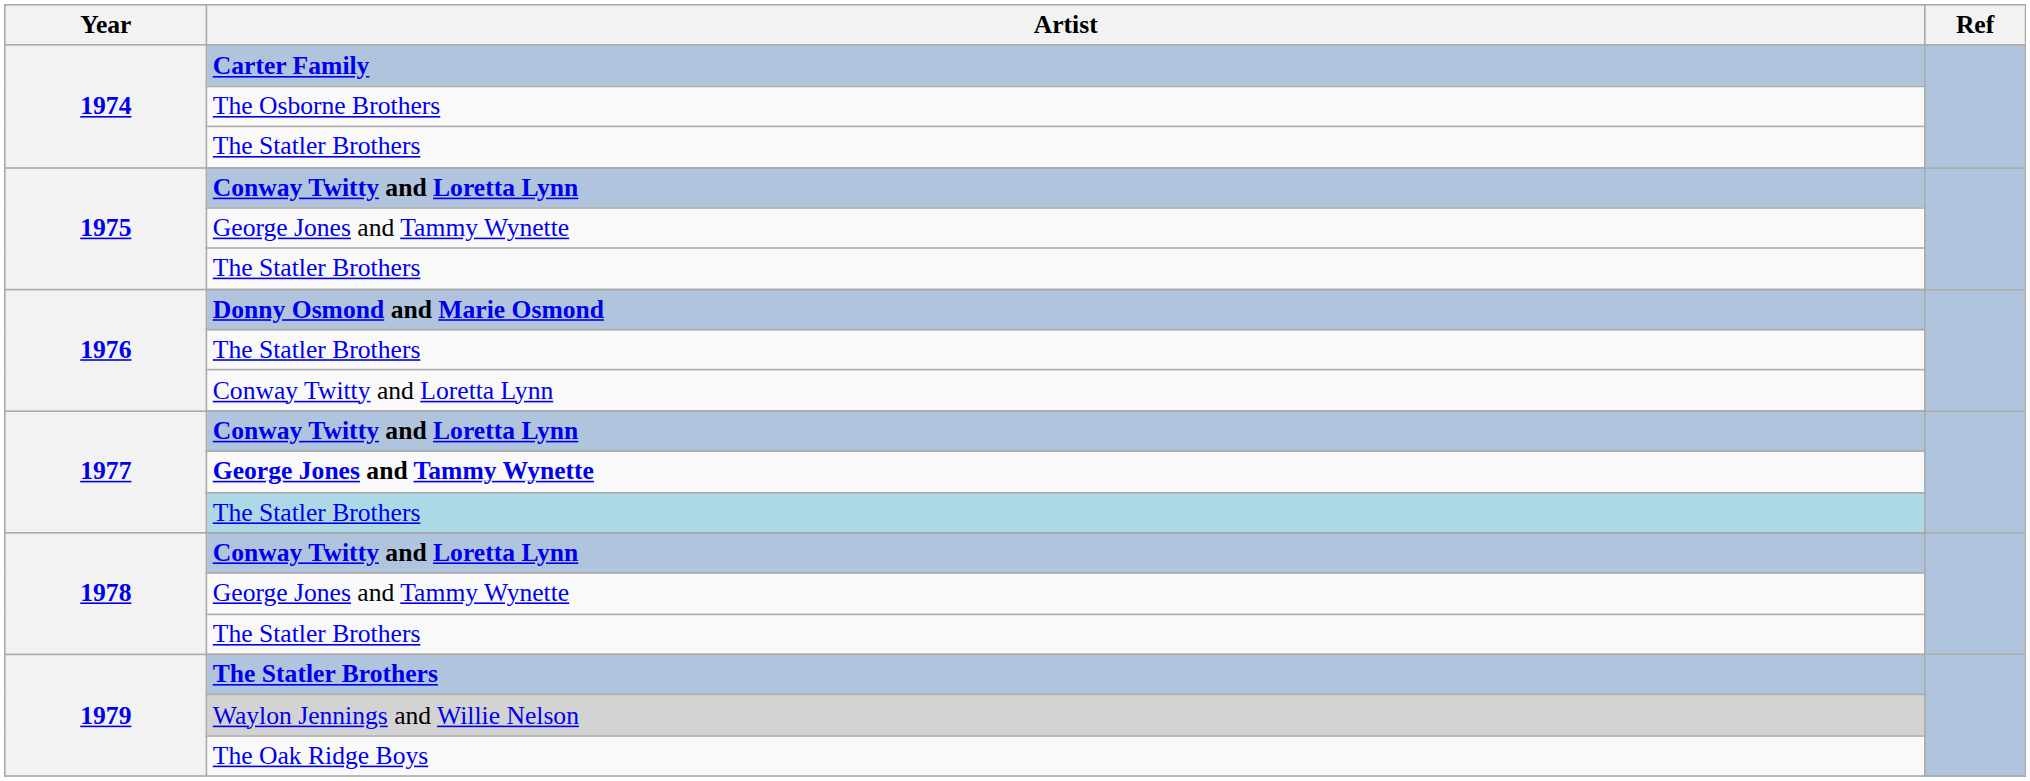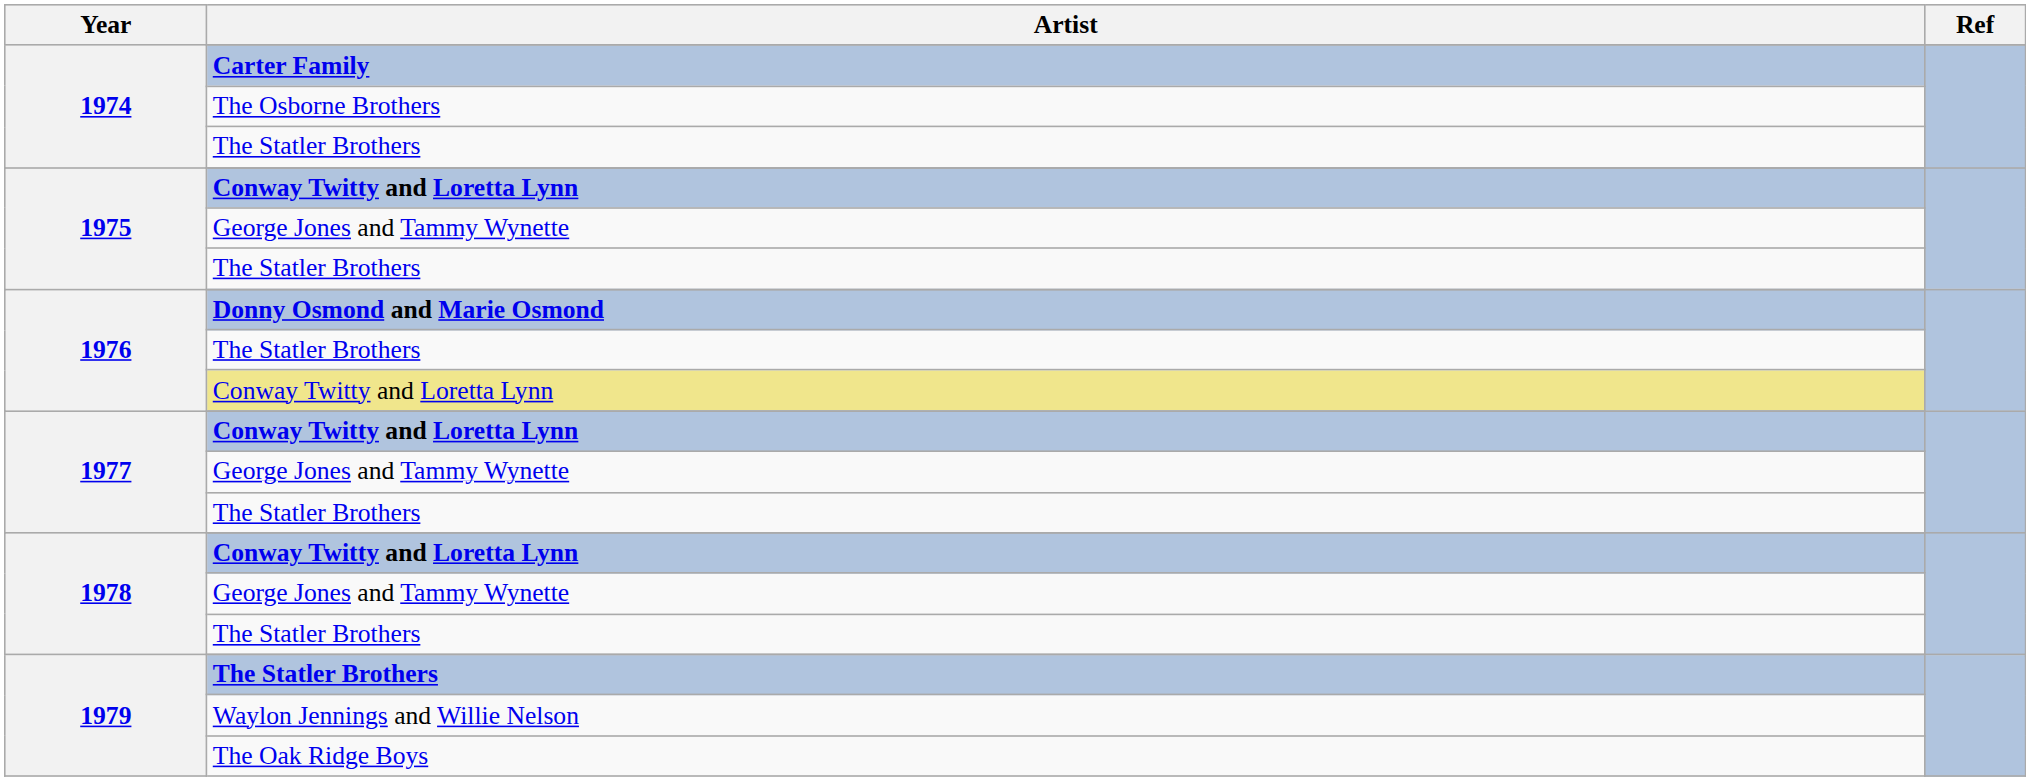1976 / Conway Twitty and Loretta Lynn | Artist: no background -> khaki background
1977 / George Jones and Tammy Wynette | Artist: bold -> normal
1977 / The Statler Brothers | Artist: lightblue background -> no background
Waylon Jennings and Willie Nelson | Artist: lightgrey background -> no background
